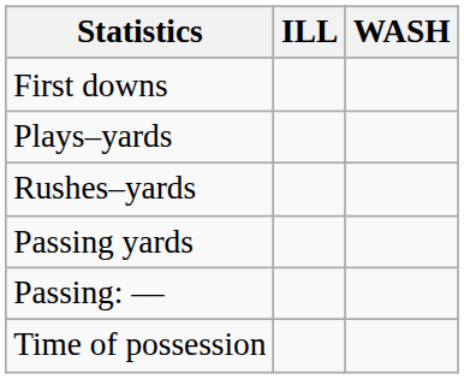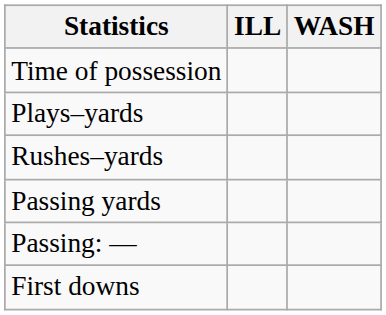rows swapped: First downs <-> Time of possession
